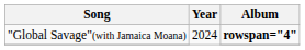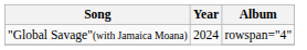"Global Savage"(with Jamaica Moana) | Album: bold -> normal
